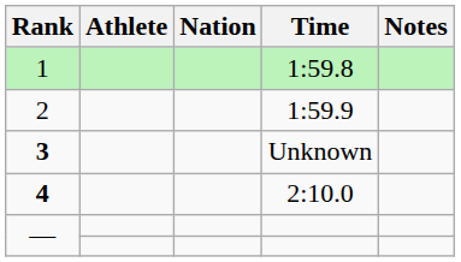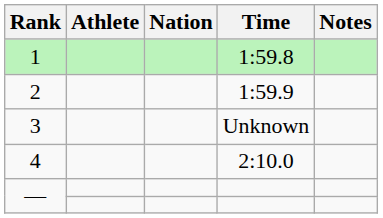3 | Rank: bold -> normal
4 | Rank: bold -> normal
